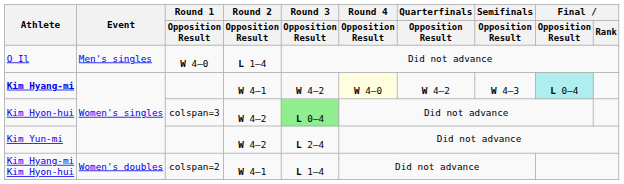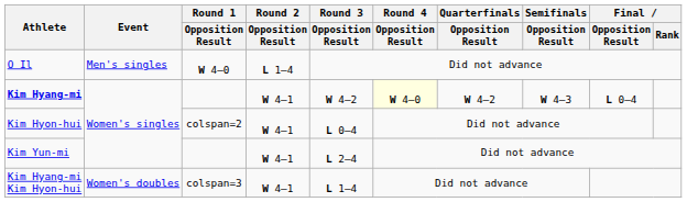Kim Hyang-mi | Final / Opposition Result: paleturquoise background -> no background
Kim Hyon-hui | Round 1 / Opposition Result: colspan=3 -> colspan=2
Kim Hyon-hui | Round 2 / Opposition Result: W 4–2 -> W 4–1
Kim Hyon-hui | Round 3 / Opposition Result: lightgreen background -> no background
Kim Yun-mi | Round 2 / Opposition Result: W 4–2 -> W 4–1
Kim Hyang-mi Kim Hyon-hui | Round 1 / Opposition Result: colspan=2 -> colspan=3
